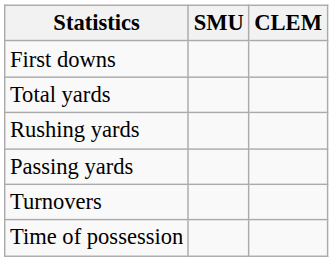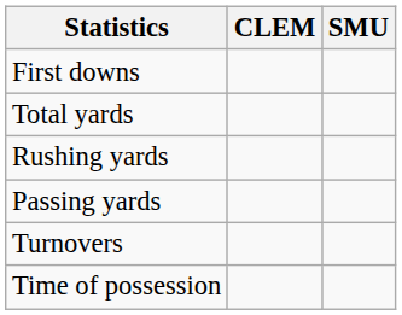columns swapped: SMU <-> CLEM
